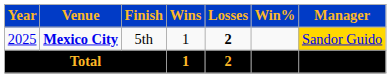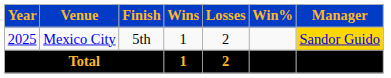2025 | Venue: bold -> normal
2025 | Losses: bold -> normal
